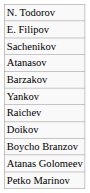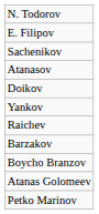row 5 | column 1: Barzakov -> Doikov
row 8 | column 1: Doikov -> Barzakov
